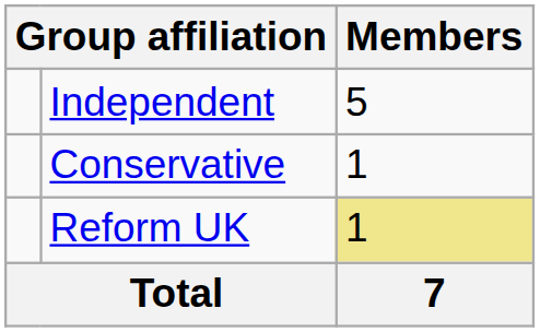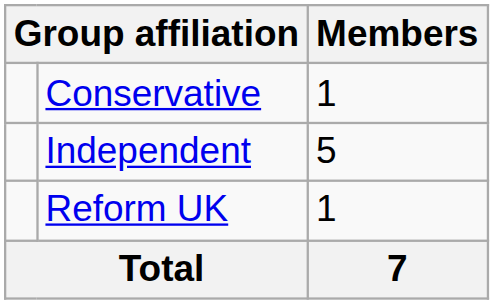rows swapped: Independent <-> Conservative
Reform UK | Members: khaki background -> no background
